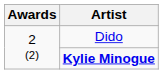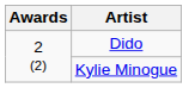Kylie Minogue | Artist: bold -> normal
